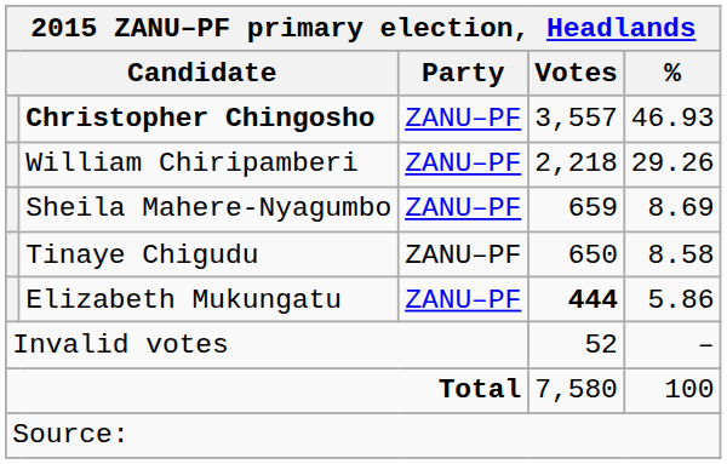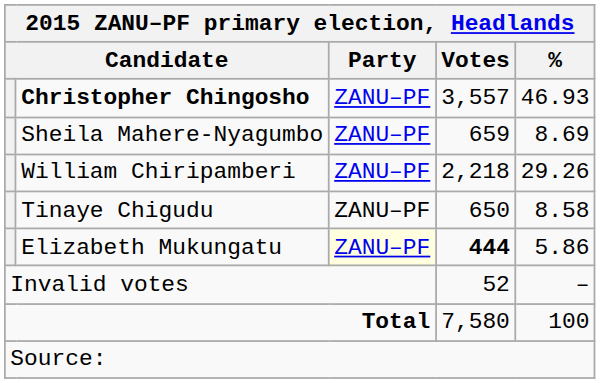rows swapped: William Chiripamberi <-> Sheila Mahere-Nyagumbo
Elizabeth Mukungatu | Party: no background -> lightyellow background
